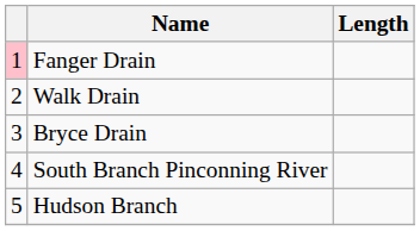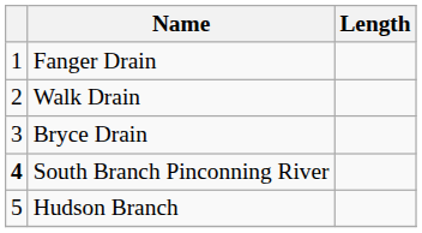Fanger Drain | column 1: pink background -> no background
South Branch Pinconning River | column 1: normal -> bold
